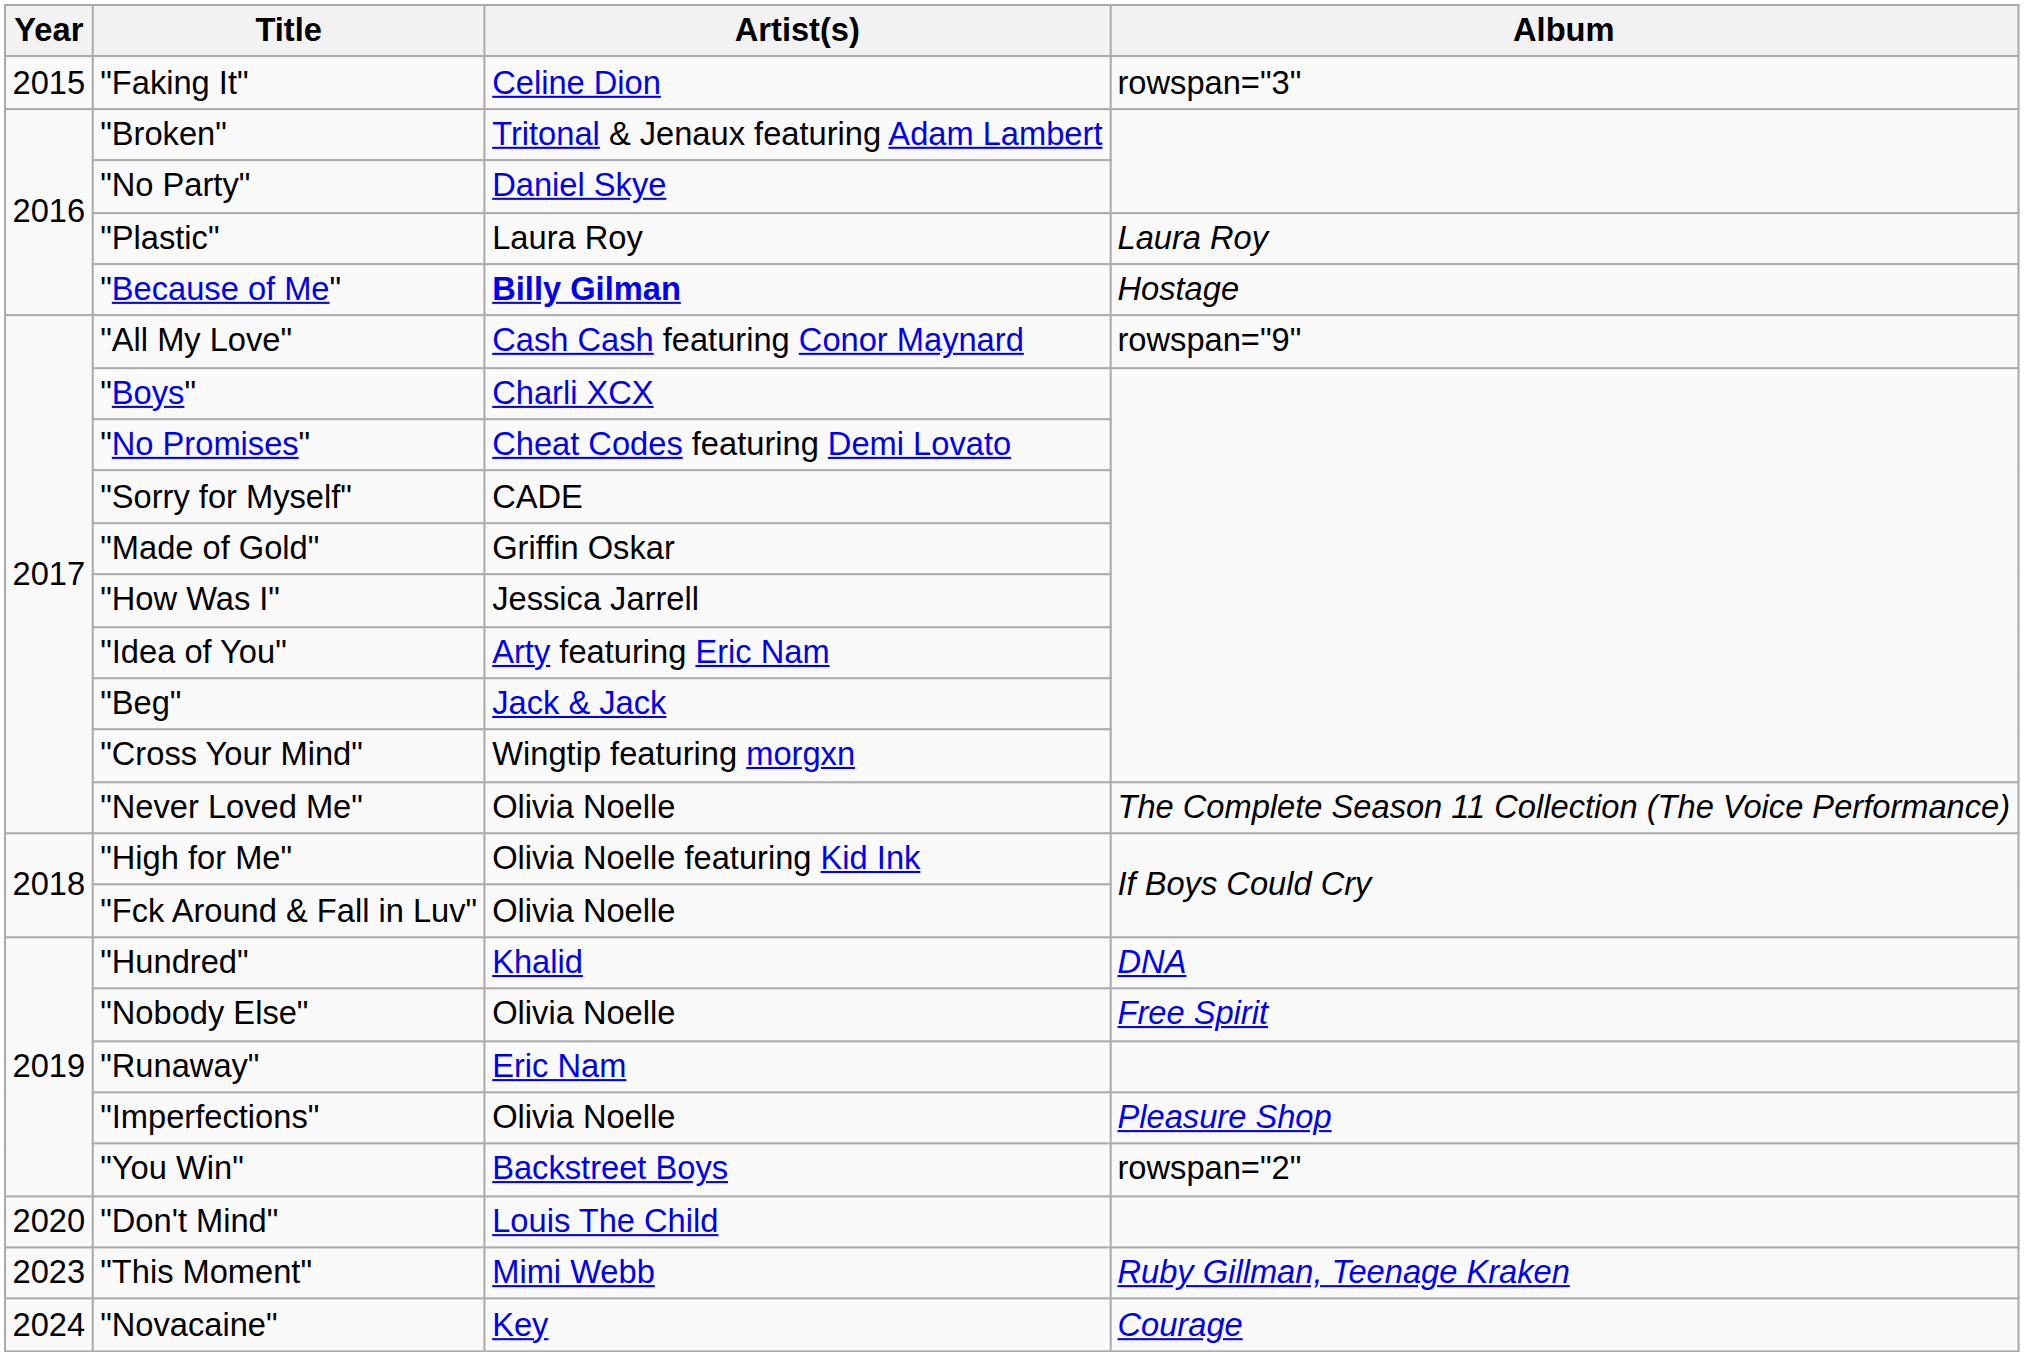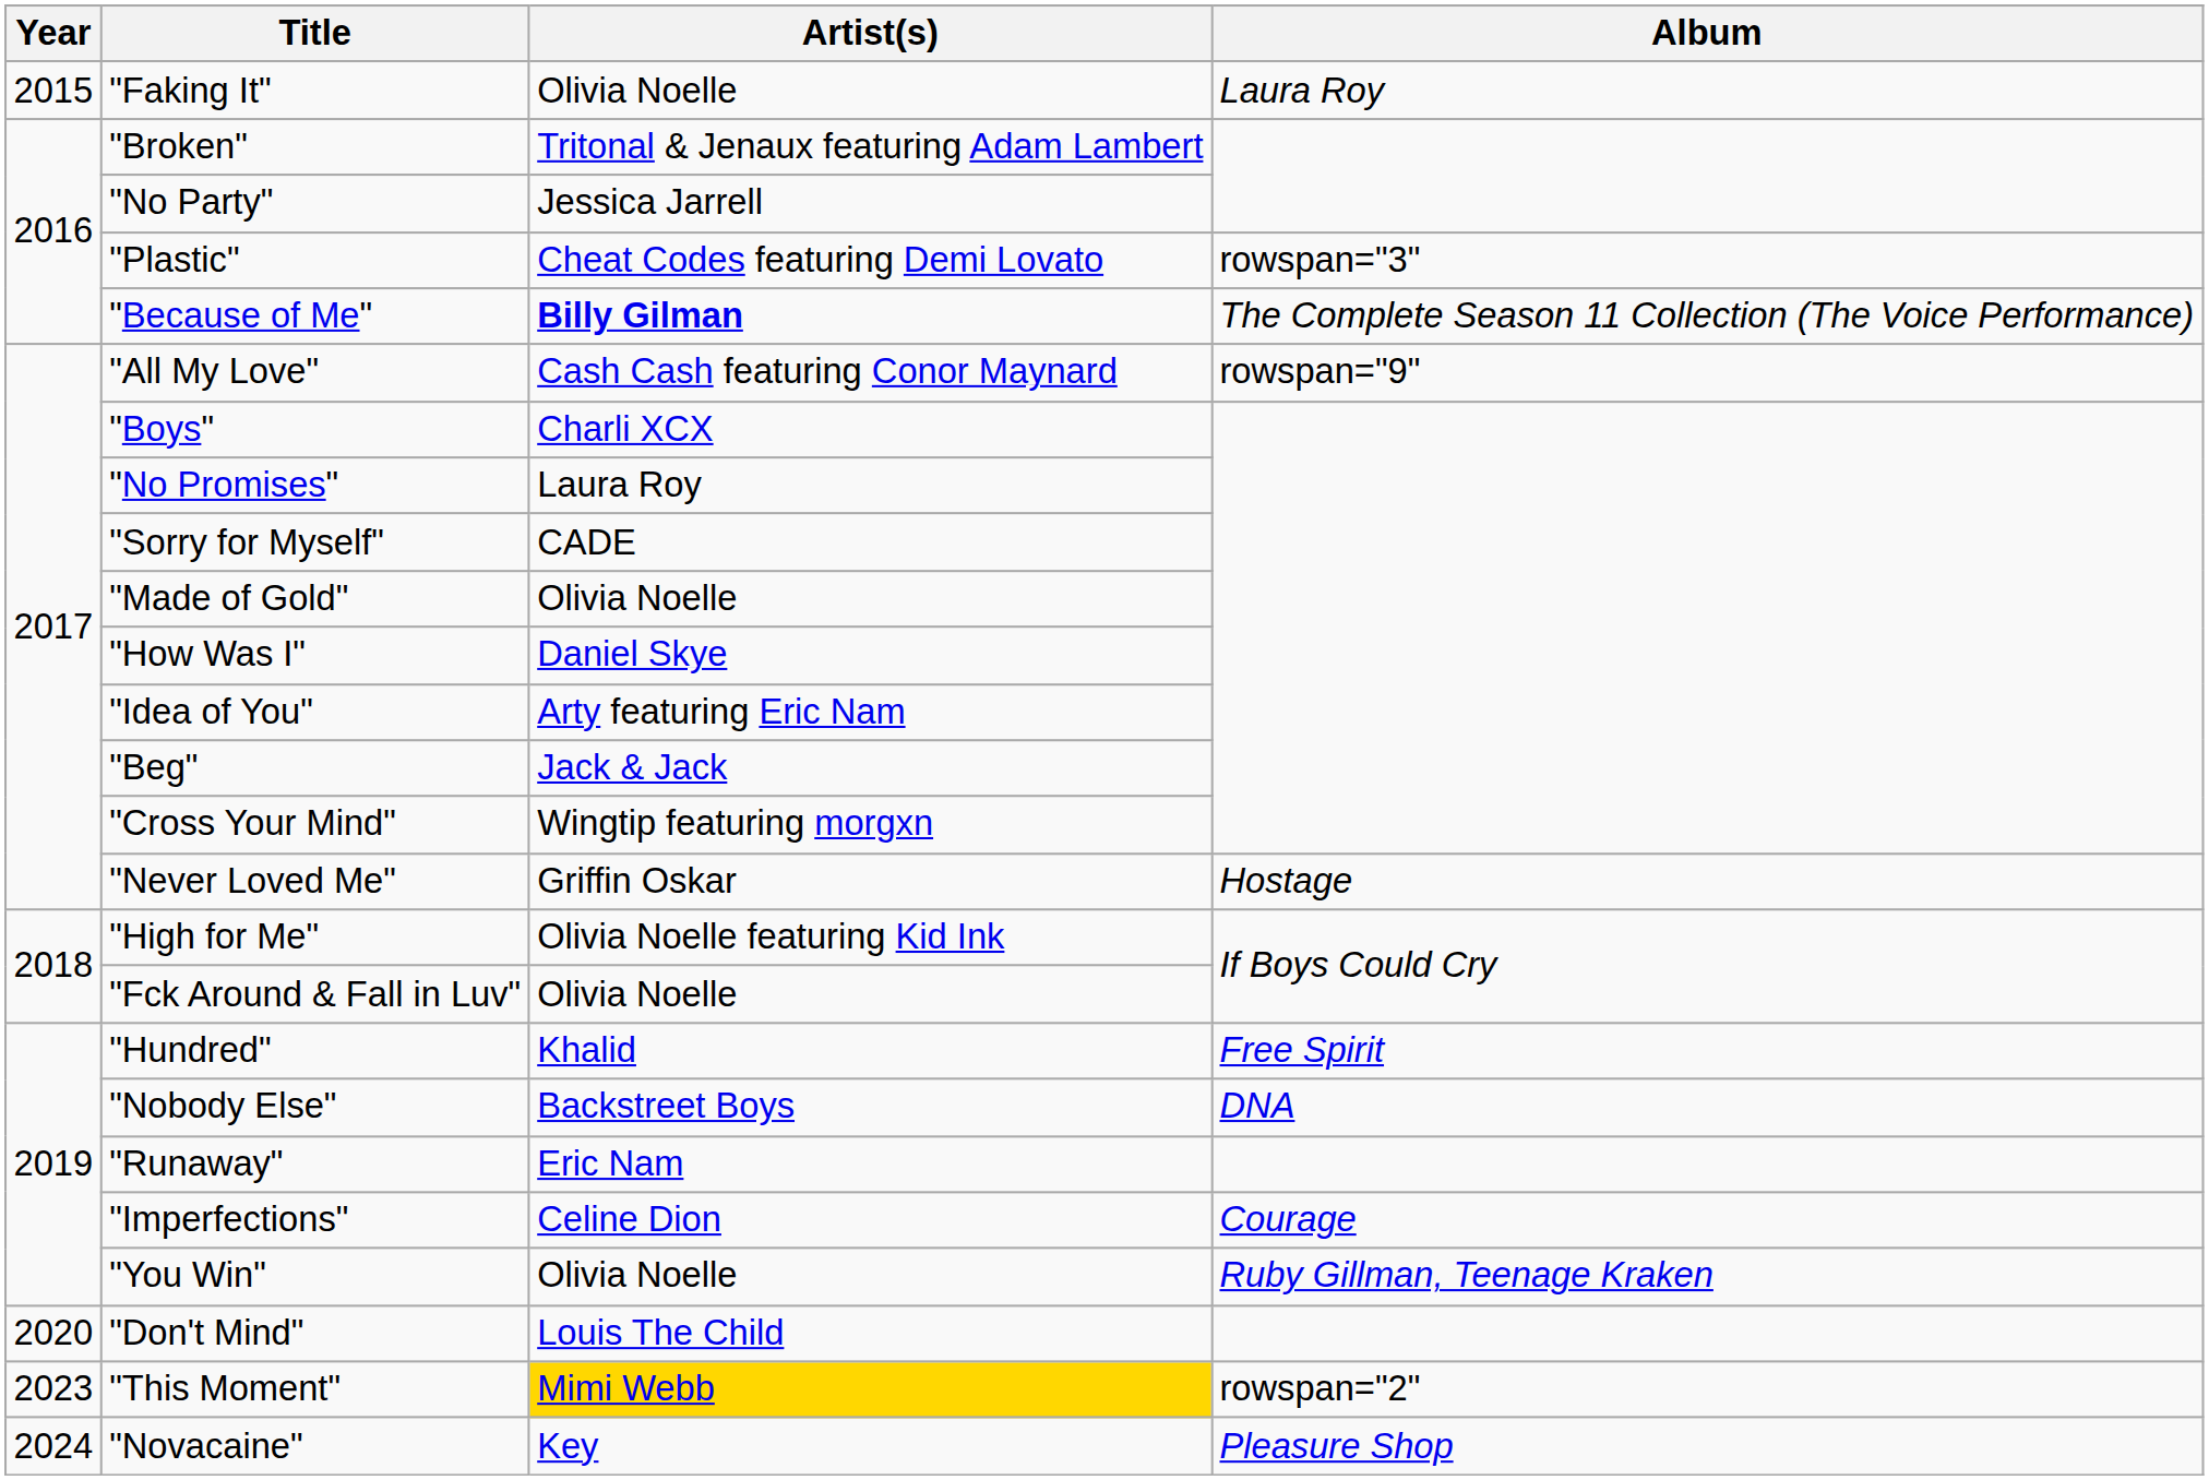"Faking It" | Artist(s): Celine Dion -> Olivia Noelle
"Faking It" | Album: rowspan="3" -> Laura Roy
"No Party" | Artist(s): Daniel Skye -> Jessica Jarrell
"Plastic" | Artist(s): Laura Roy -> Cheat Codes featuring Demi Lovato
"Plastic" | Album: Laura Roy -> rowspan="3"
"Because of Me" | Album: Hostage -> The Complete Season 11 Collection (The Voice Performance)
"No Promises" | Artist(s): Cheat Codes featuring Demi Lovato -> Laura Roy
"Made of Gold" | Artist(s): Griffin Oskar -> Olivia Noelle
"How Was I" | Artist(s): Jessica Jarrell -> Daniel Skye
"Never Loved Me" | Artist(s): Olivia Noelle -> Griffin Oskar
"Never Loved Me" | Album: The Complete Season 11 Collection (The Voice Performance) -> Hostage
"Hundred" | Album: DNA -> Free Spirit
"Nobody Else" | Artist(s): Olivia Noelle -> Backstreet Boys
"Nobody Else" | Album: Free Spirit -> DNA
"Imperfections" | Artist(s): Olivia Noelle -> Celine Dion
"Imperfections" | Album: Pleasure Shop -> Courage
"You Win" | Artist(s): Backstreet Boys -> Olivia Noelle
"You Win" | Album: rowspan="2" -> Ruby Gillman, Teenage Kraken
"This Moment" | Artist(s): no background -> gold background
"This Moment" | Album: Ruby Gillman, Teenage Kraken -> rowspan="2"
"Novacaine" | Album: Courage -> Pleasure Shop
